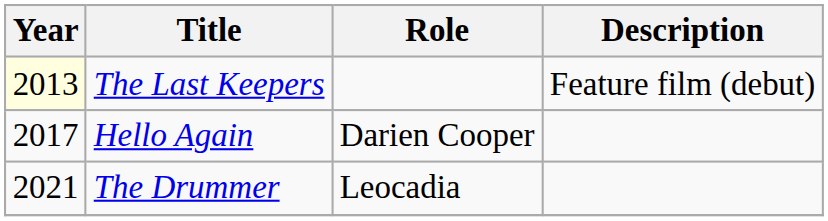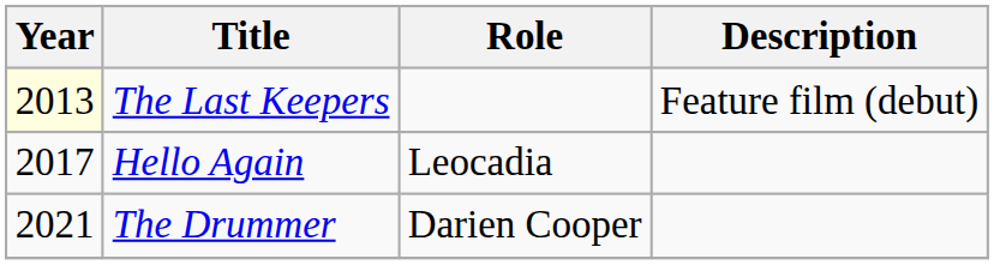Hello Again | Role: Darien Cooper -> Leocadia
The Drummer | Role: Leocadia -> Darien Cooper
